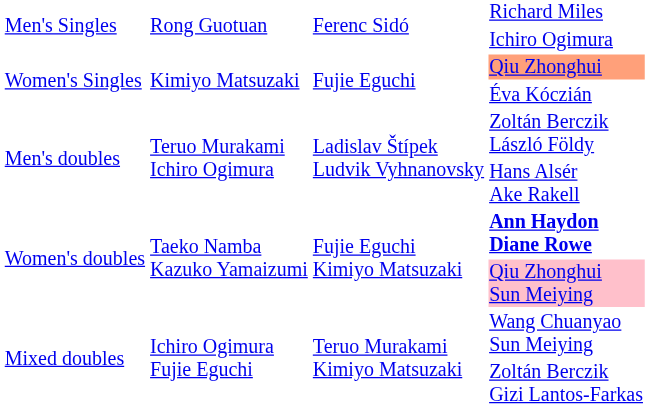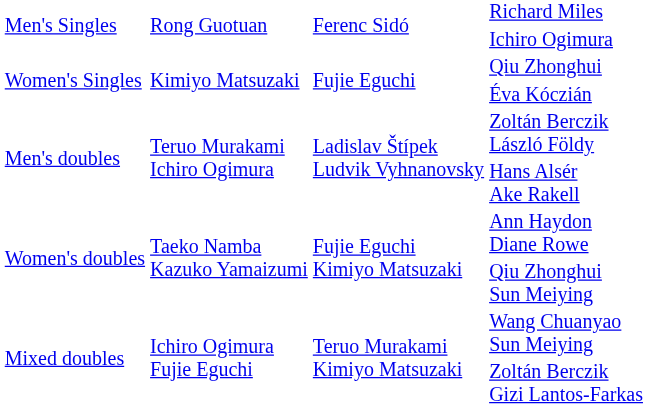Qiu Zhonghui | column 4: lightsalmon background -> no background
Ann Haydon Diane Rowe | column 4: bold -> normal
Qiu Zhonghui Sun Meiying | column 4: pink background -> no background
